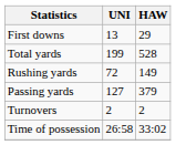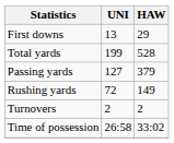rows swapped: Rushing yards <-> Passing yards
